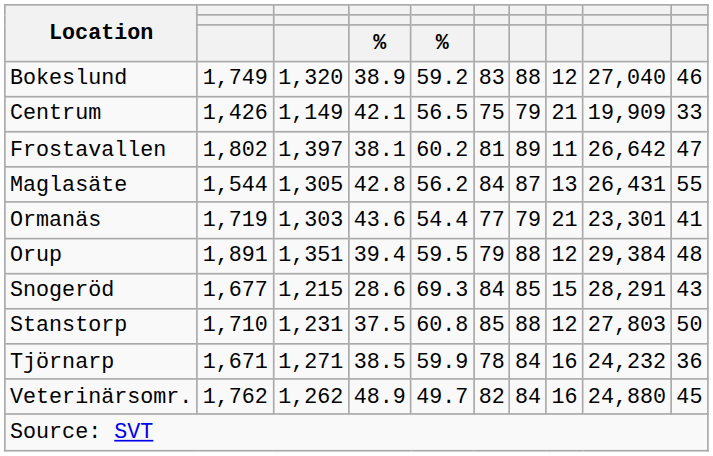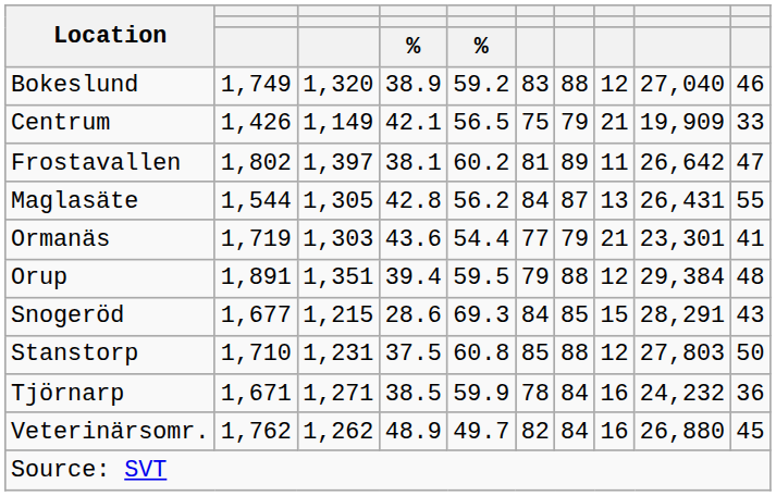Veterinärsomr. | column 9: 24,880 -> 26,880
